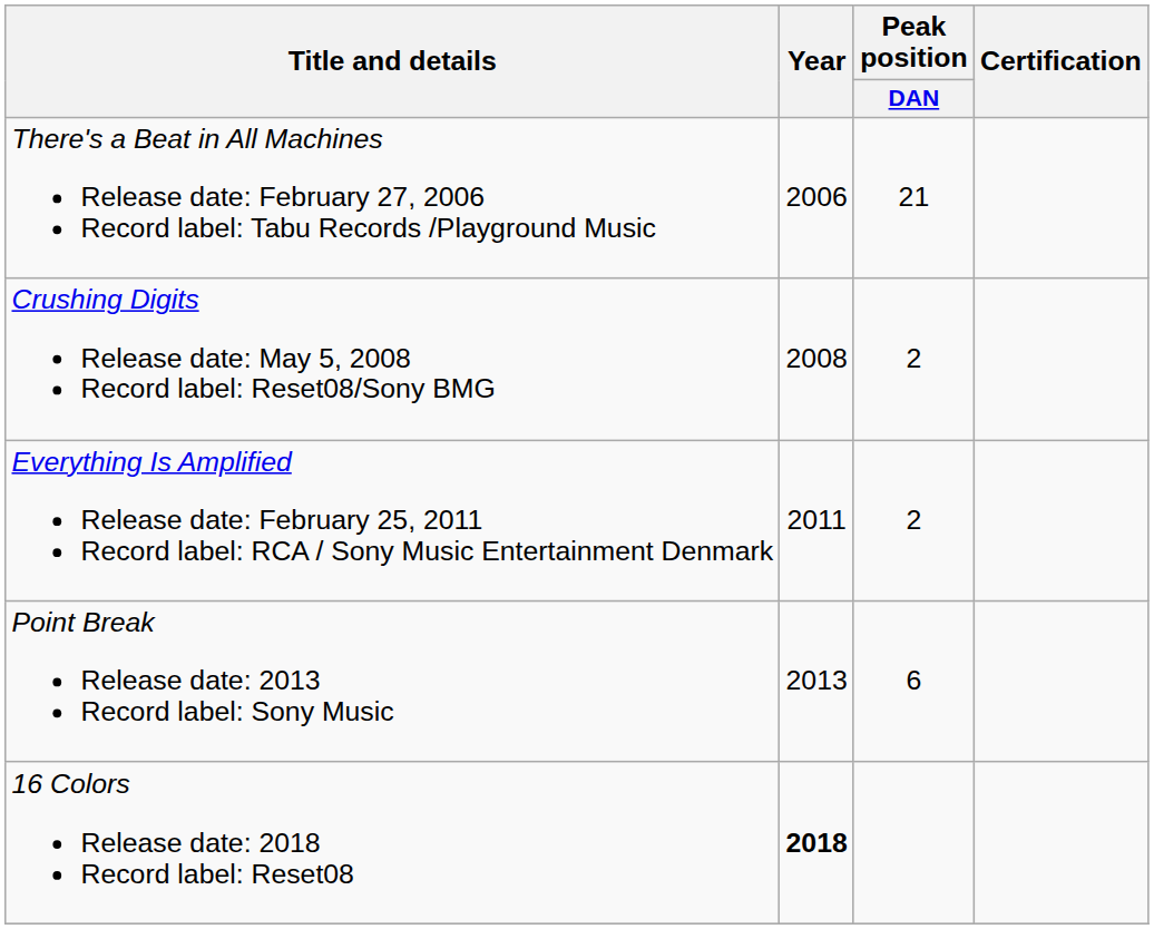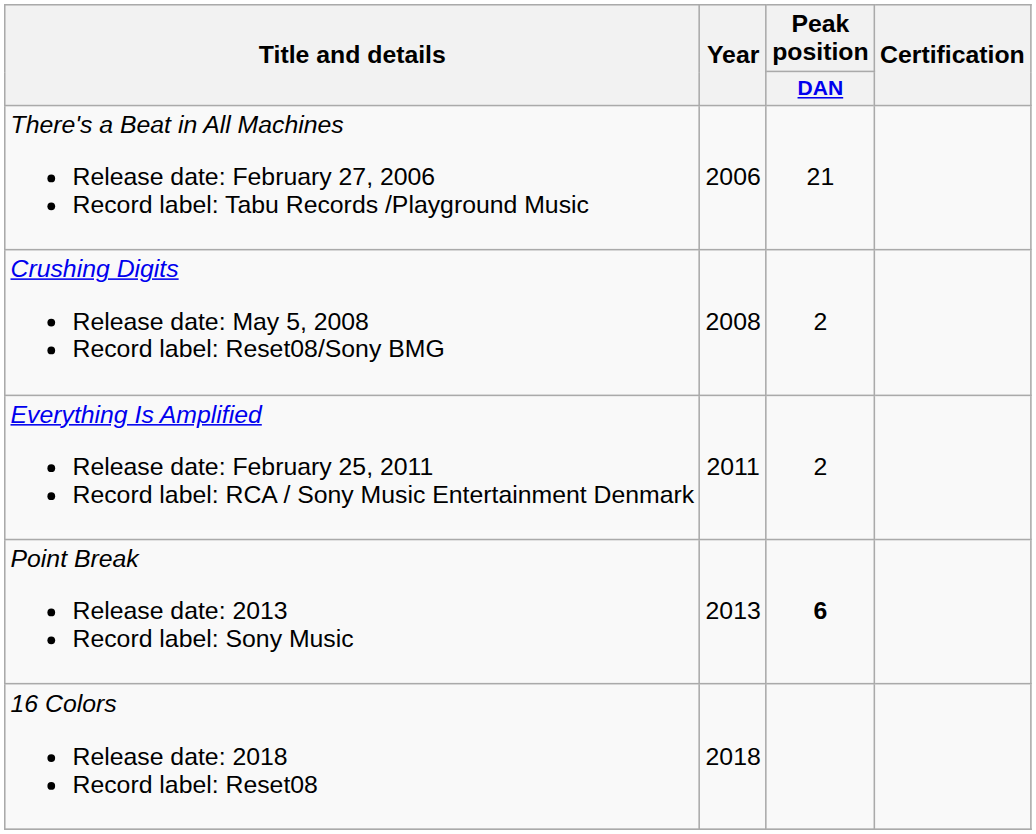Point Break Release date: 2013 Record label: Sony Music | Peak position / DAN: normal -> bold
16 Colors Release date: 2018 Record label: Reset08 | Year: bold -> normal
